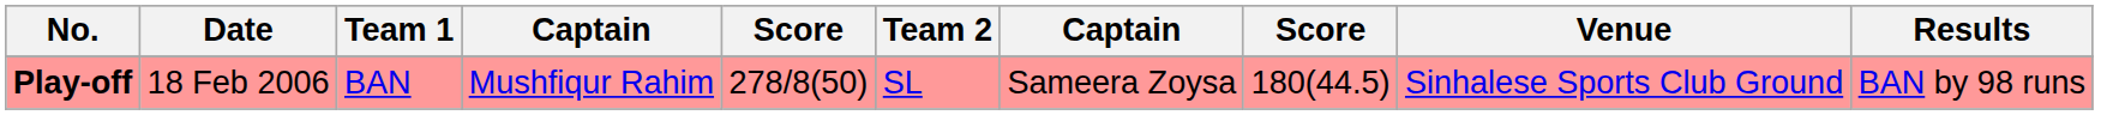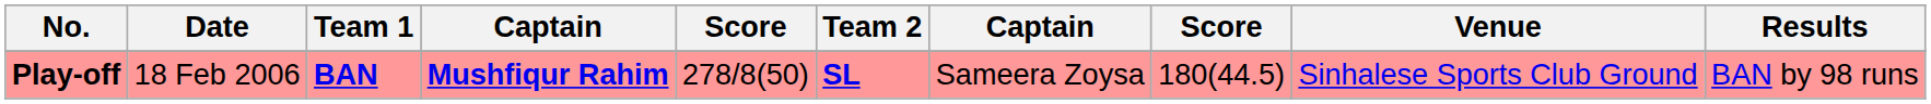Play-off | Team 1: normal -> bold
Play-off | column 4: normal -> bold
Play-off | Team 2: normal -> bold
